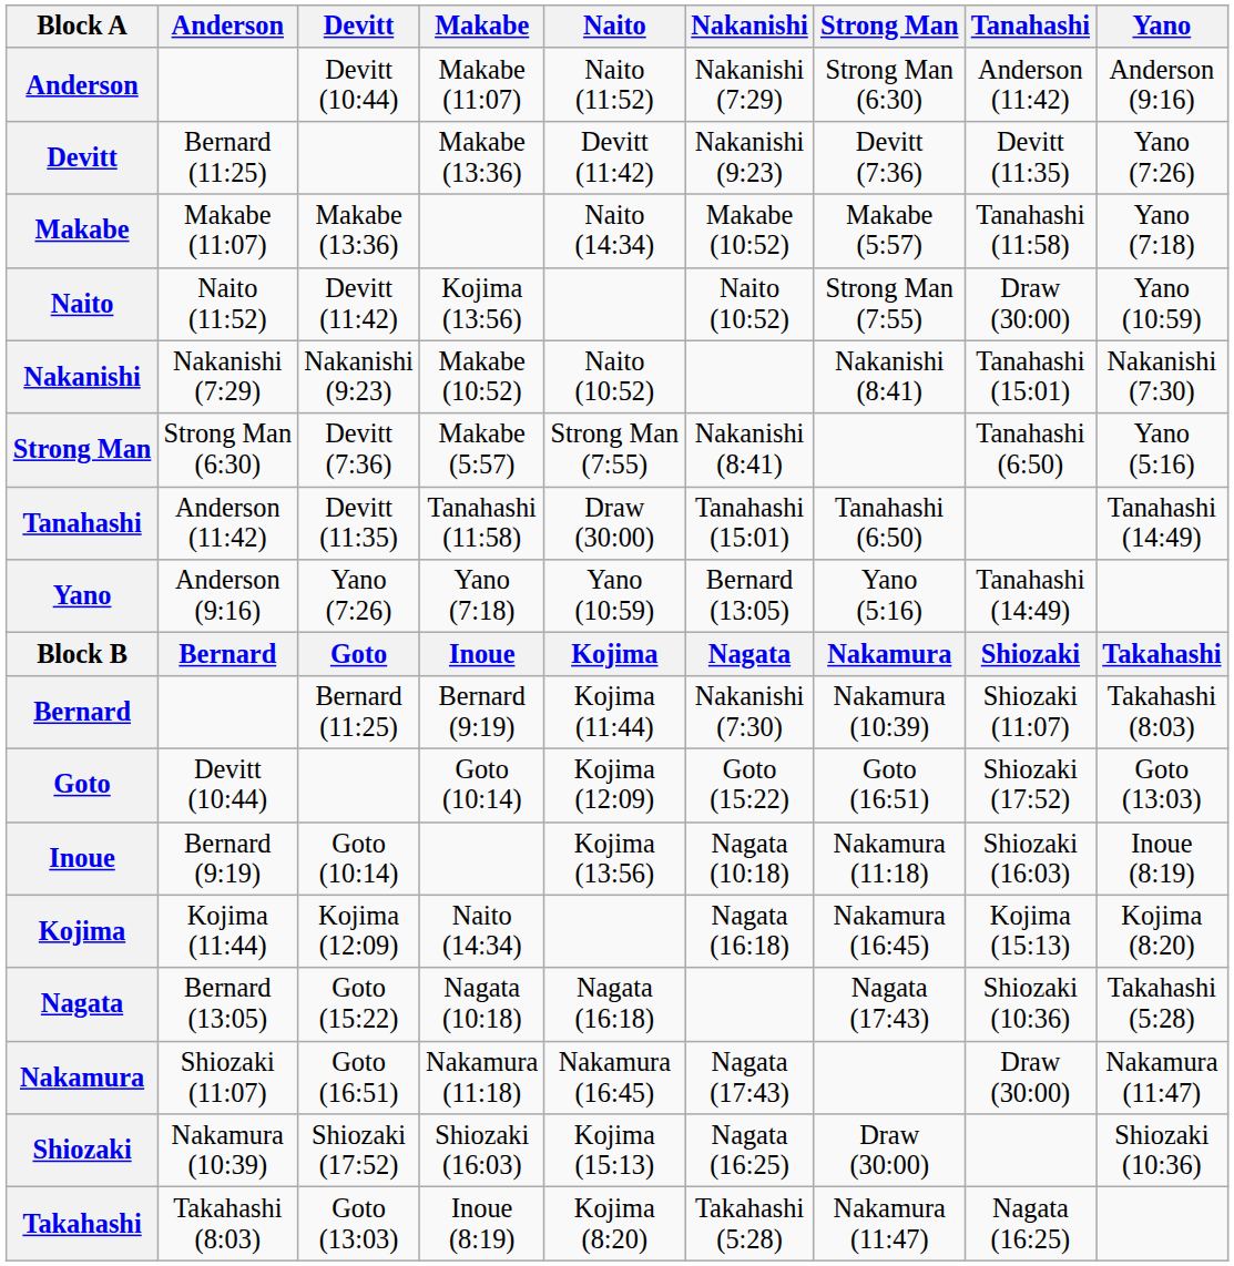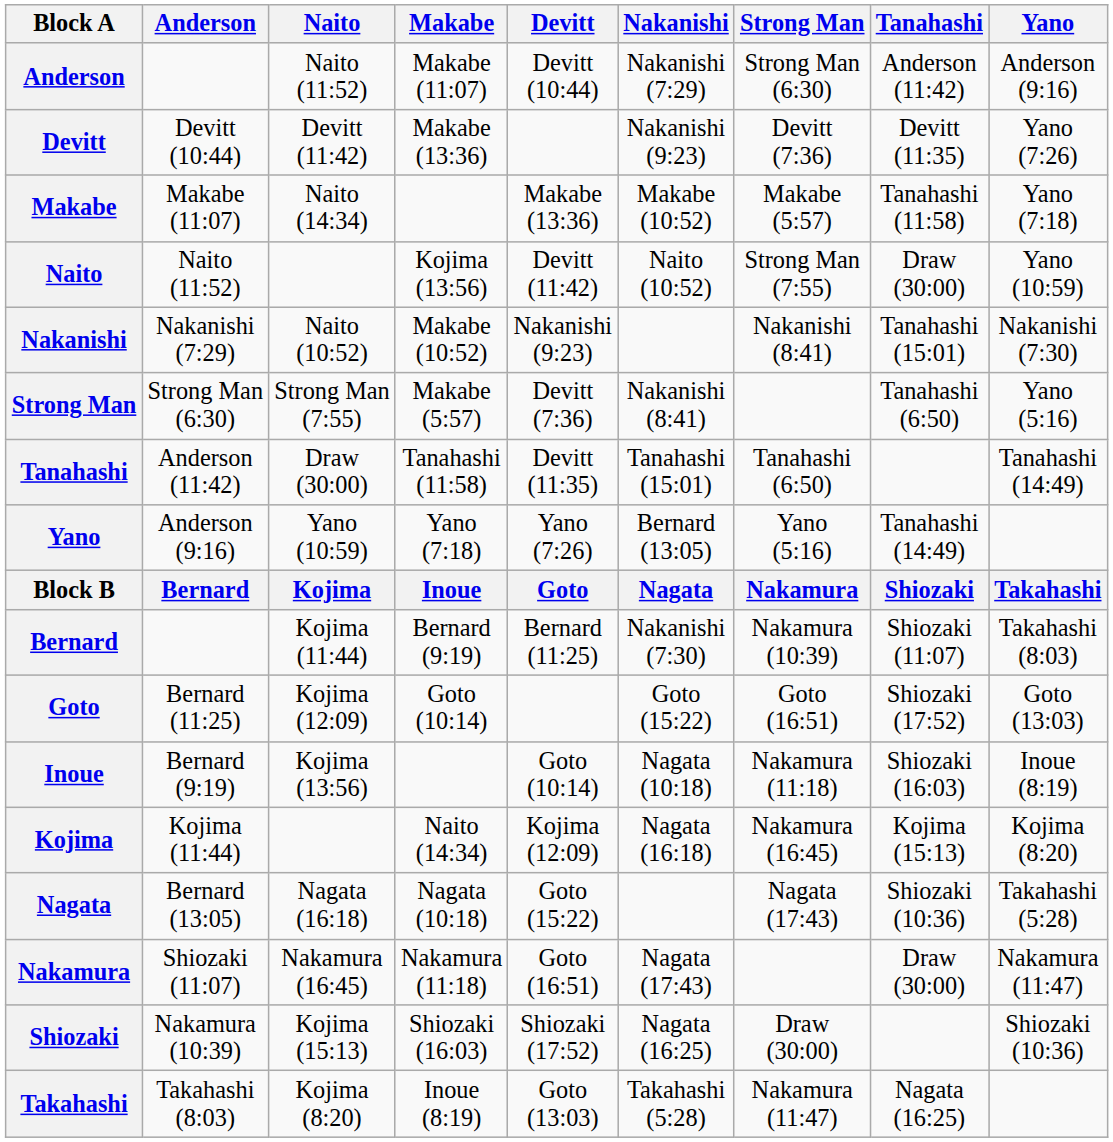columns swapped: Devitt <-> Naito
row 3 | Anderson: Bernard (11:25) -> Devitt (10:44)
row 12 | Anderson: Devitt (10:44) -> Bernard (11:25)
